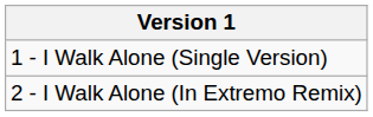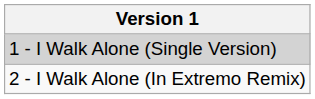row 2 | column 1: no background -> lightgrey background
